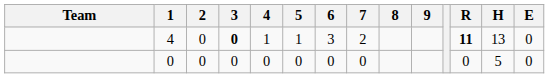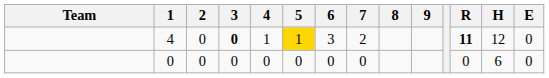row 2 | 5: no background -> gold background
row 2 | H: 13 -> 12
row 3 | H: 5 -> 6
